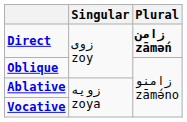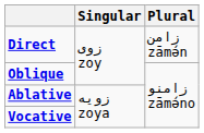Direct | Plural: bold -> normal
